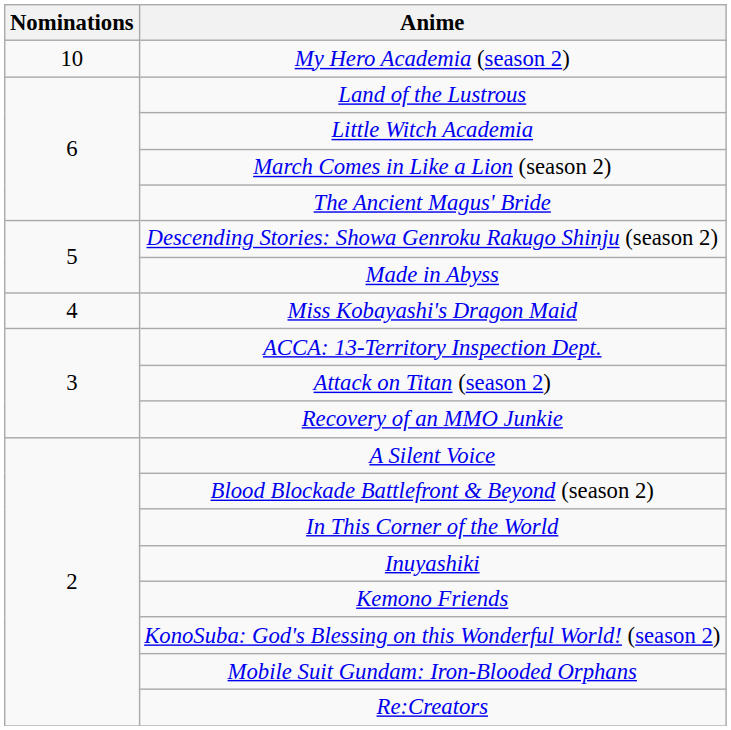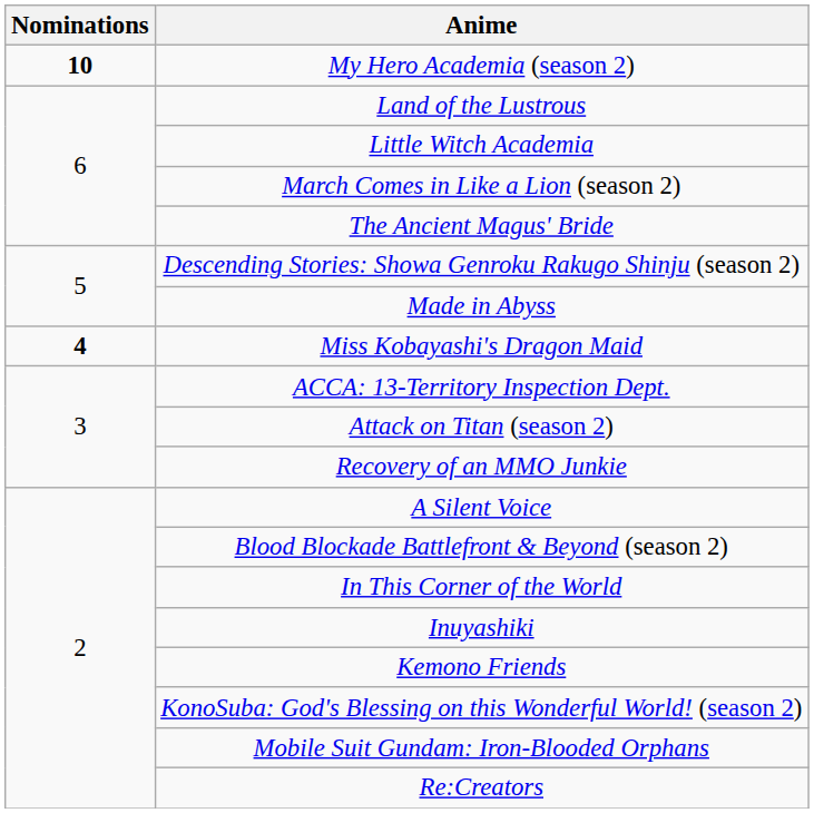My Hero Academia (season 2) | Nominations: normal -> bold
Miss Kobayashi's Dragon Maid | Nominations: normal -> bold
